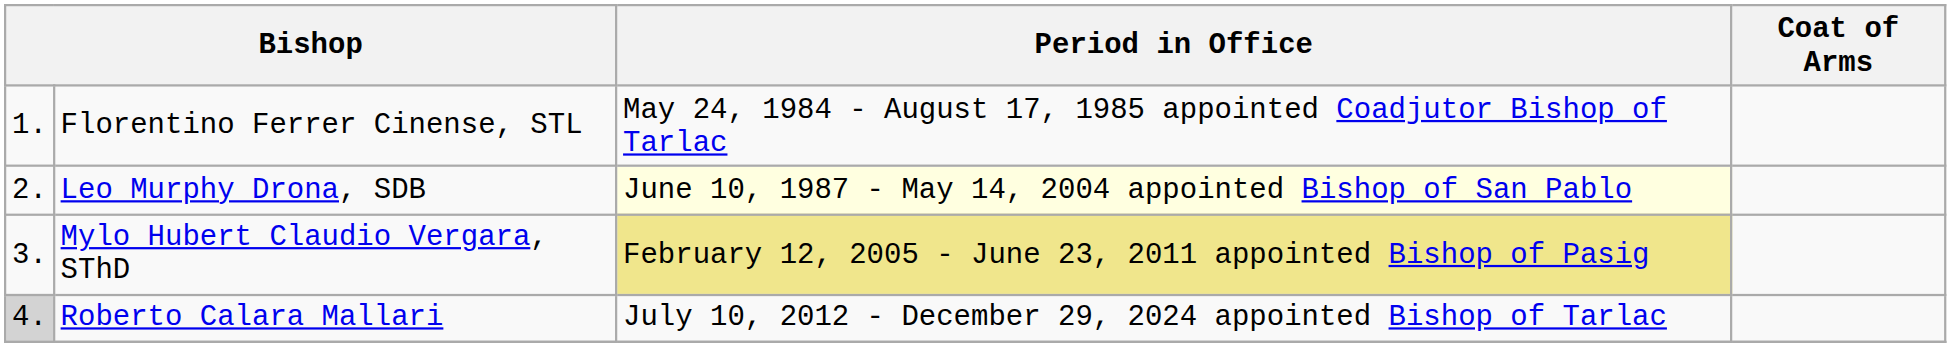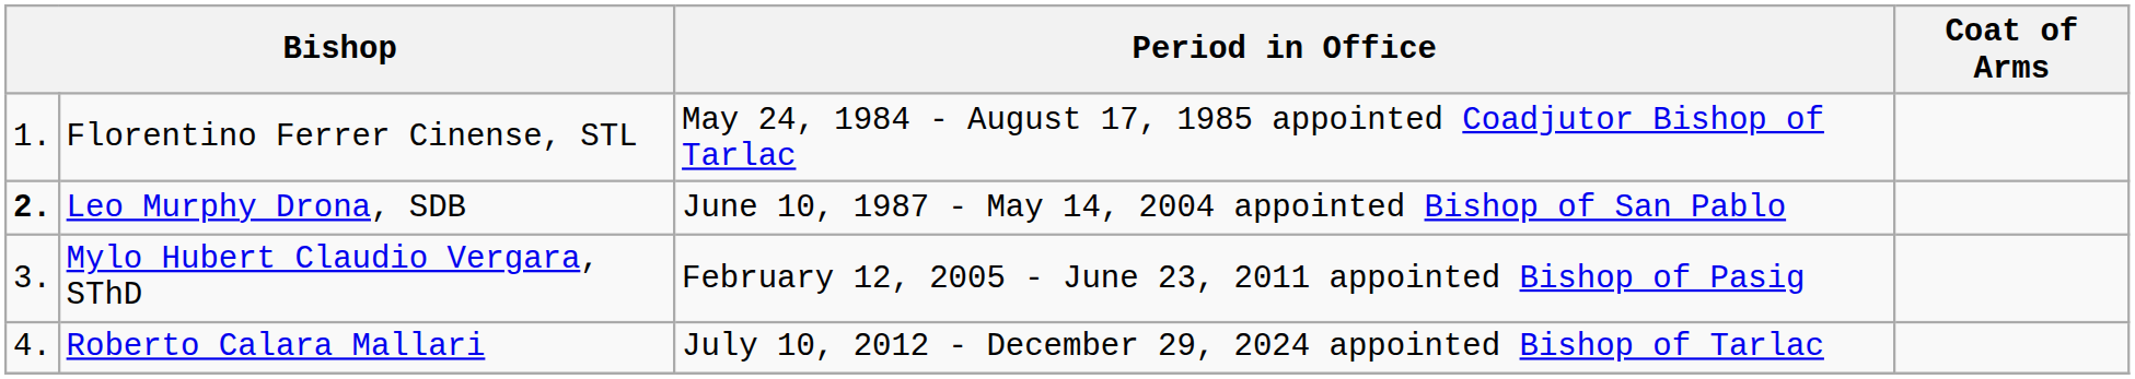Leo Murphy Drona, SDB | column 1: normal -> bold
Leo Murphy Drona, SDB | Period in Office: lightyellow background -> no background
Mylo Hubert Claudio Vergara, SThD | Period in Office: khaki background -> no background
Roberto Calara Mallari | column 1: lightgrey background -> no background
